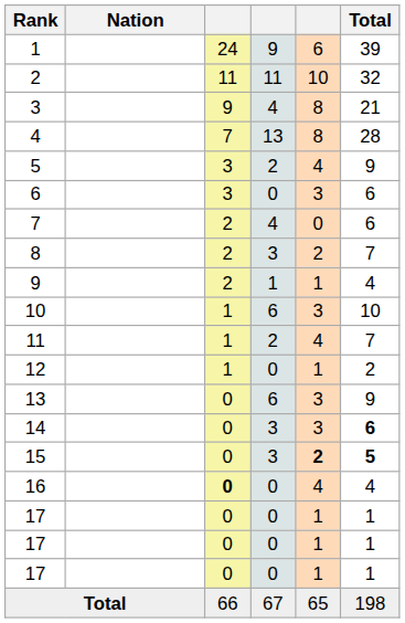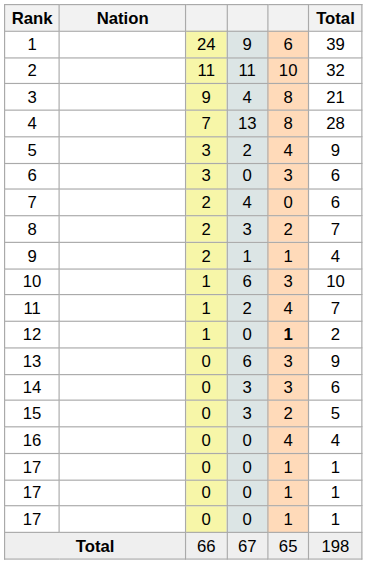12 | column 5: normal -> bold
14 | Total: bold -> normal
15 | column 5: bold -> normal
15 | Total: bold -> normal
16 | column 3: bold -> normal
